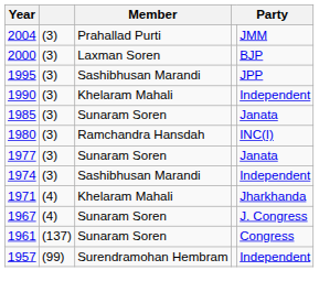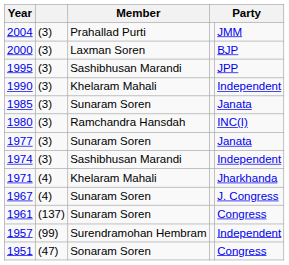+ row: 1951 | (47) | Sonaram Soren | Congress
